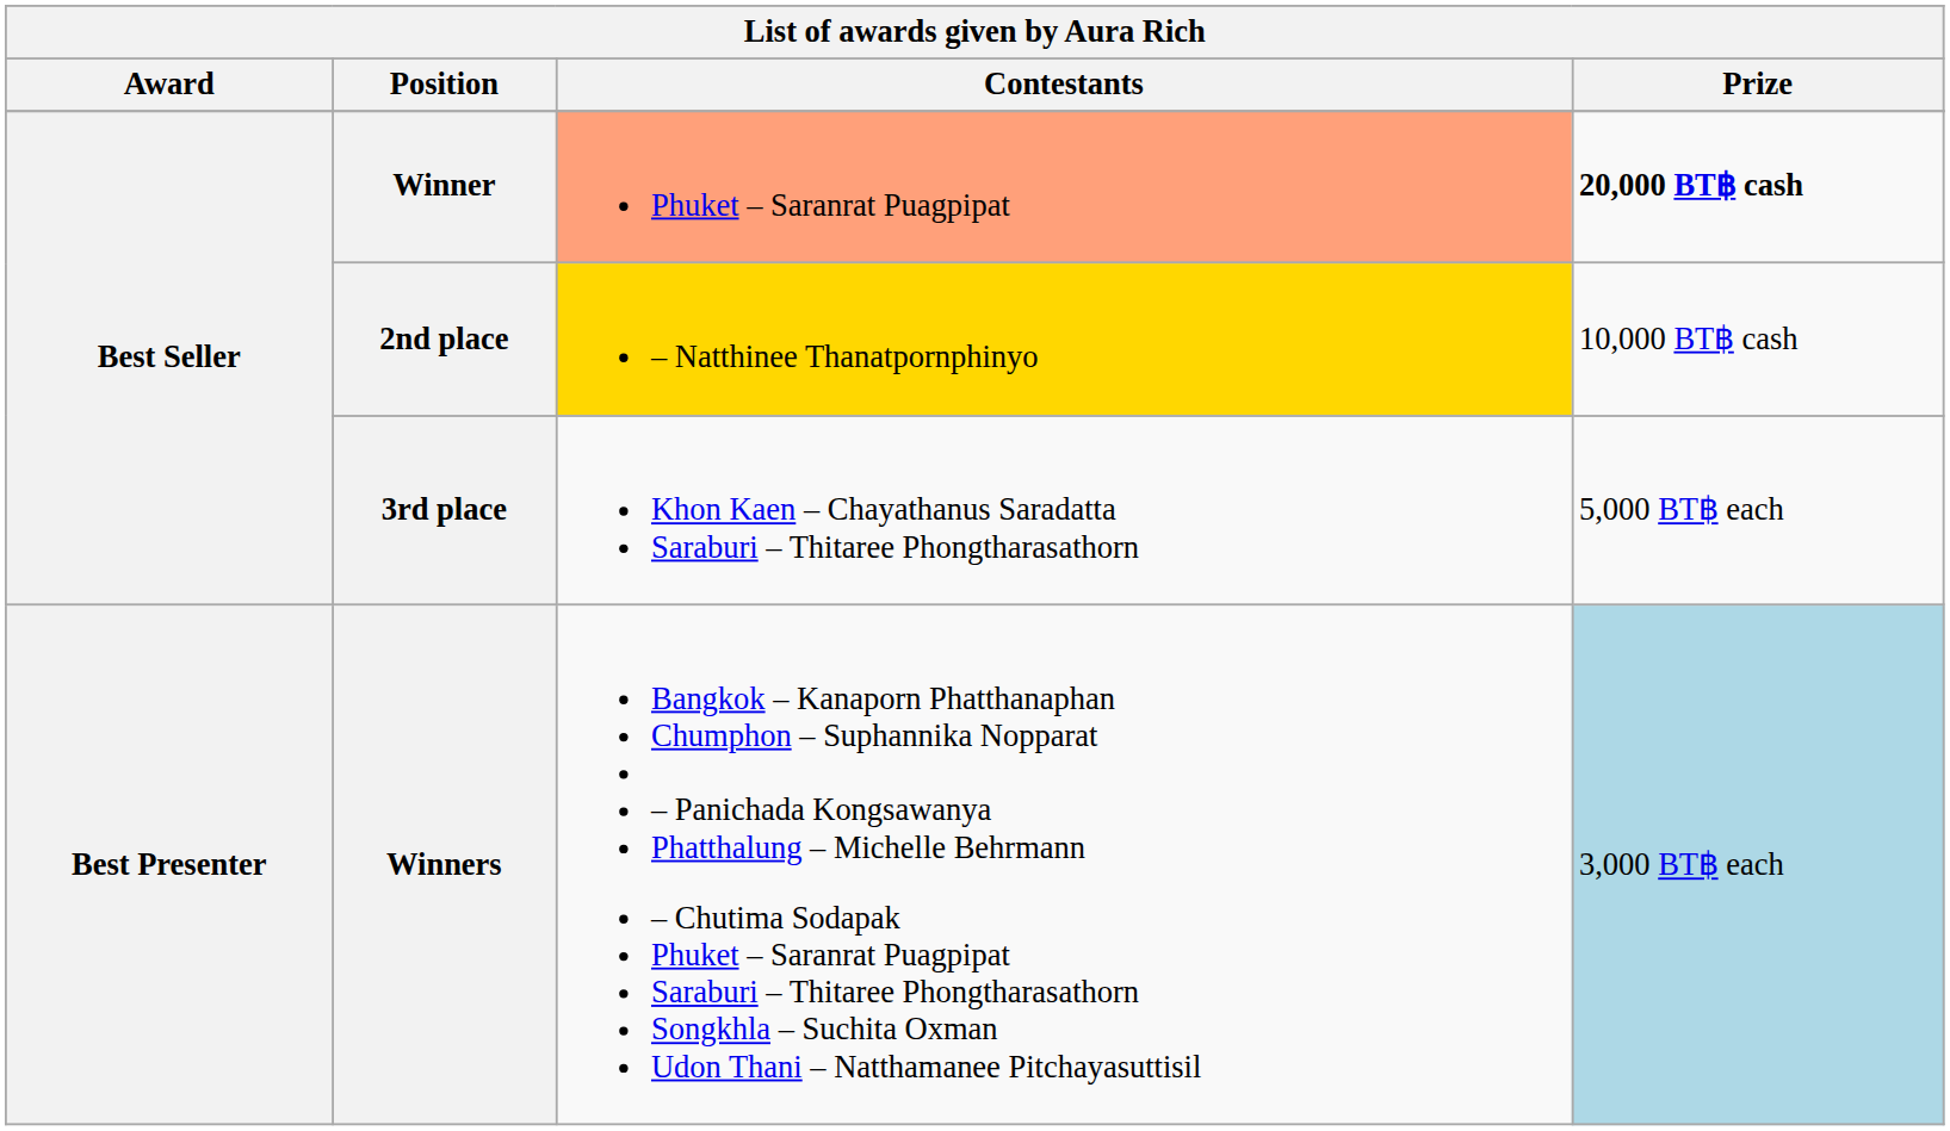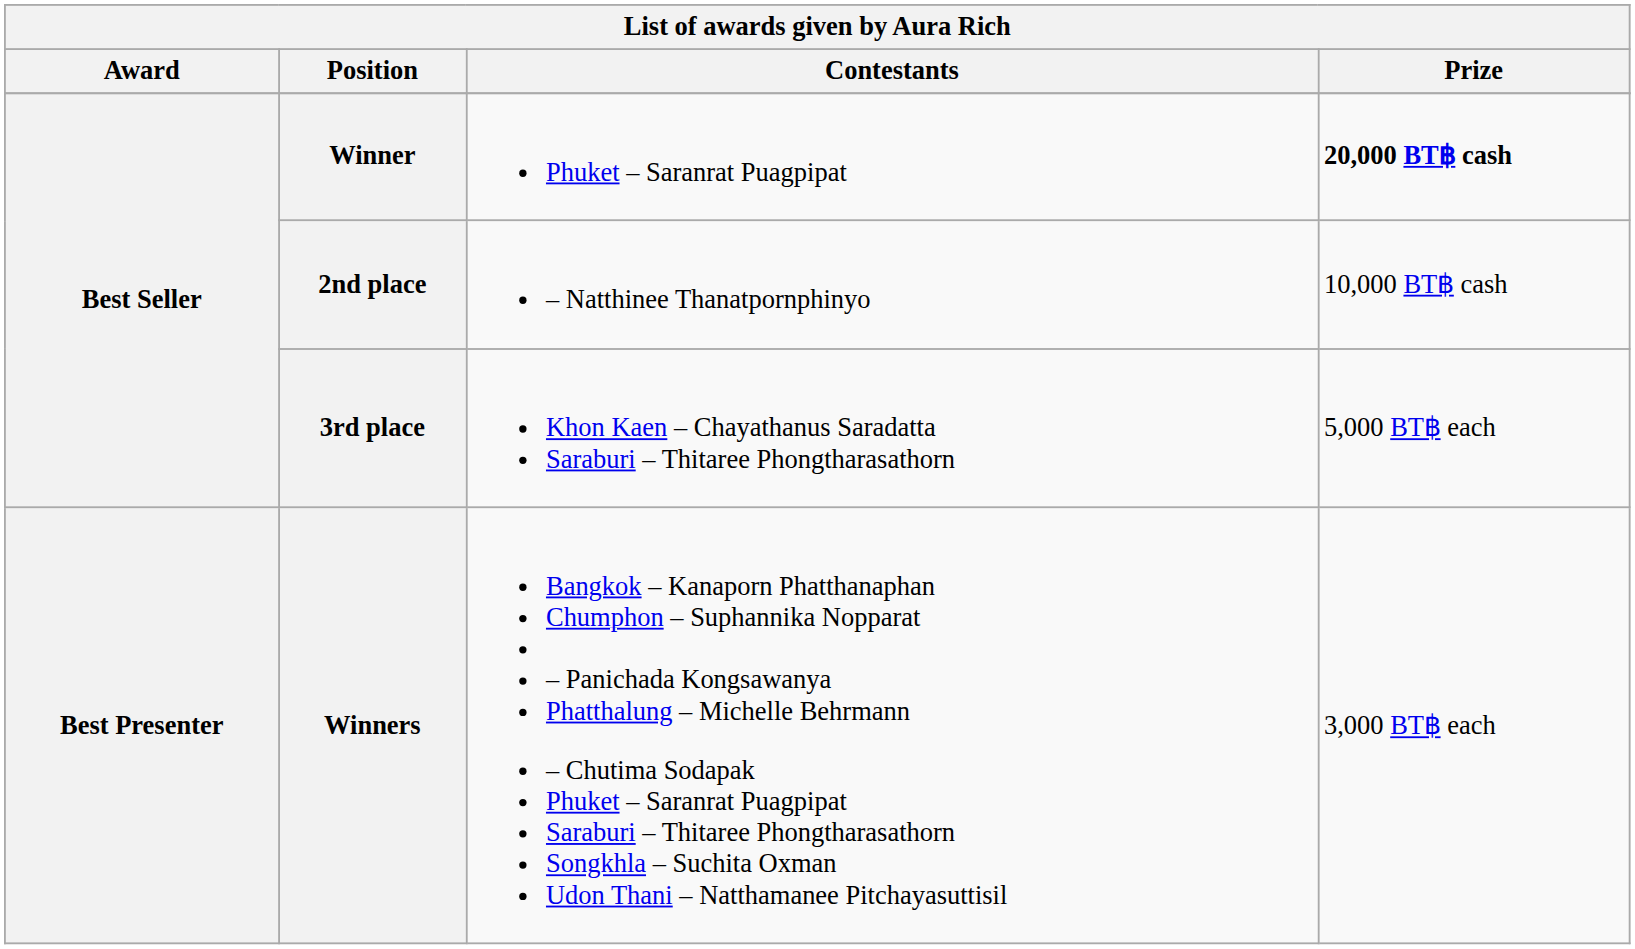Winner | Contestants: lightsalmon background -> no background
2nd place | Contestants: gold background -> no background
Winners | Prize: lightblue background -> no background
